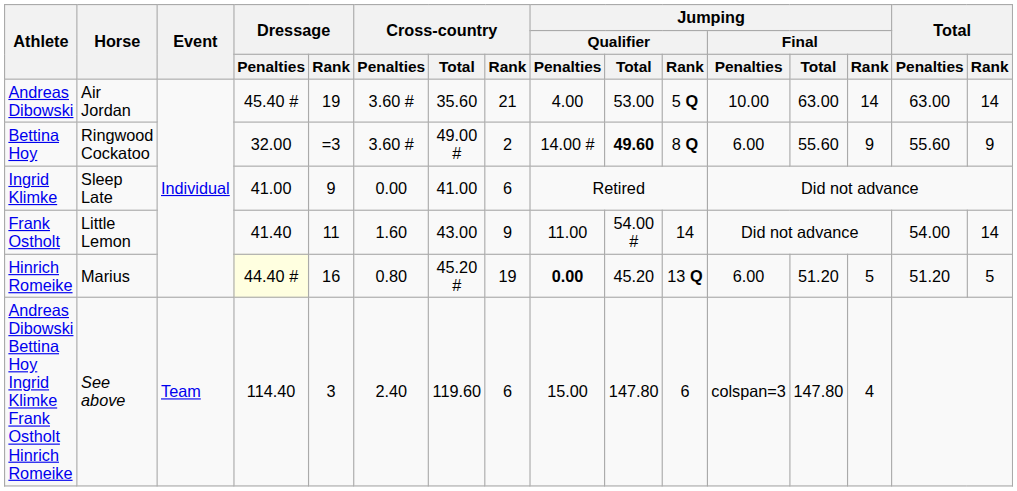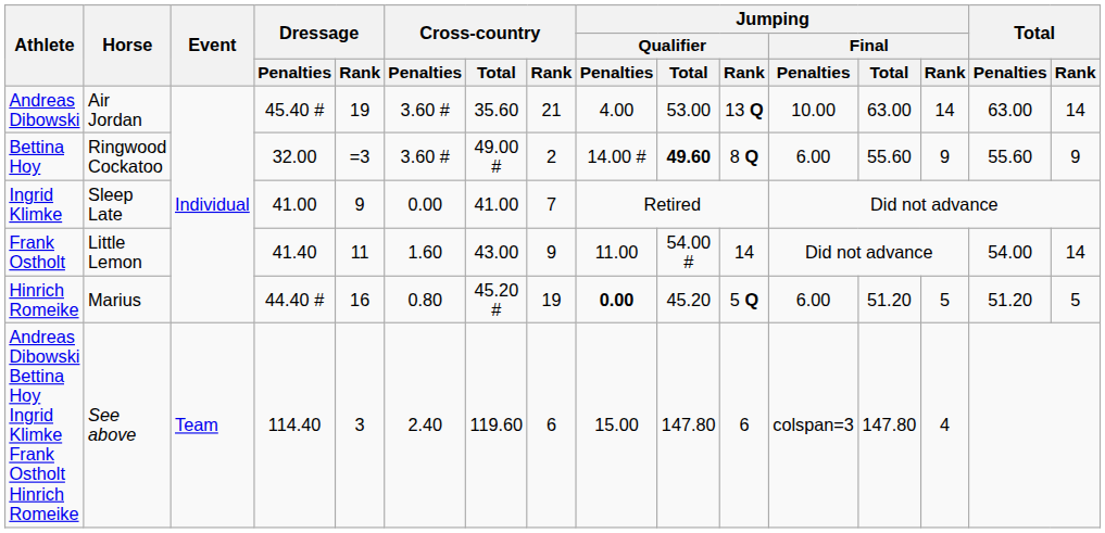Andreas Dibowski | Jumping / Qualifier / Rank: 5 Q -> 13 Q
Ingrid Klimke | Cross-country / Rank: 6 -> 7
Hinrich Romeike | Dressage / Penalties: lightyellow background -> no background
Hinrich Romeike | Jumping / Qualifier / Rank: 13 Q -> 5 Q
